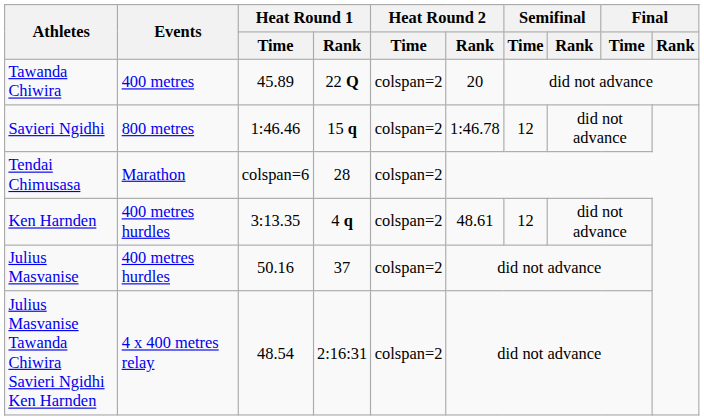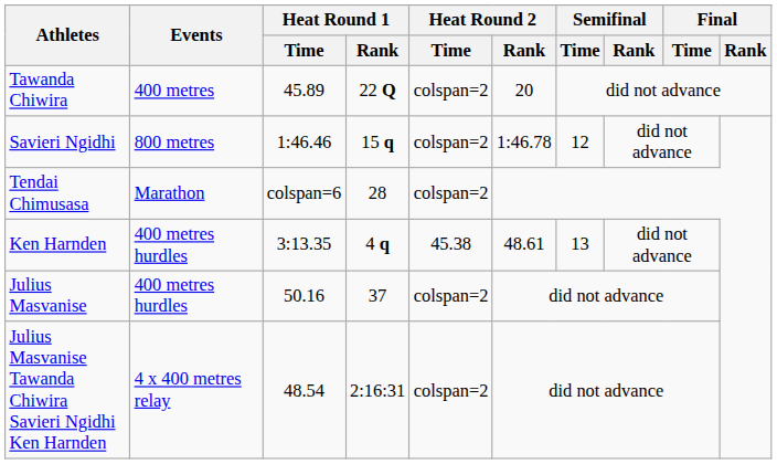Ken Harnden | Heat Round 2 / Time: colspan=2 -> 45.38
Ken Harnden | Semifinal / Time: 12 -> 13
